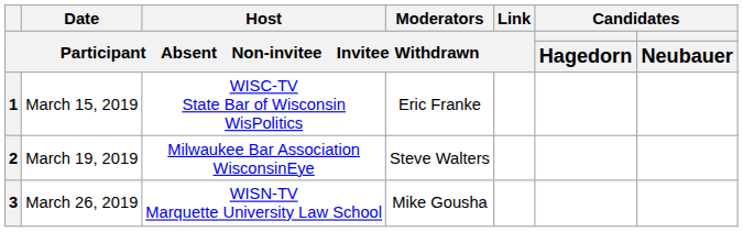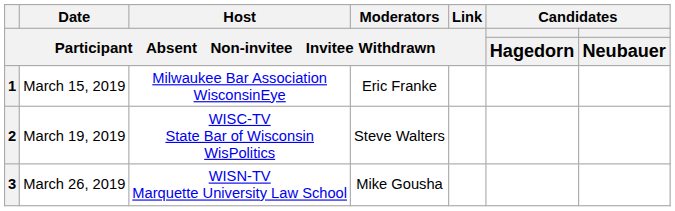1 | Host / Participant Absent Non-invitee Invitee Withdrawn: WISC-TV State Bar of Wisconsin WisPolitics -> Milwaukee Bar Association WisconsinEye
2 | Host / Participant Absent Non-invitee Invitee Withdrawn: Milwaukee Bar Association WisconsinEye -> WISC-TV State Bar of Wisconsin WisPolitics
